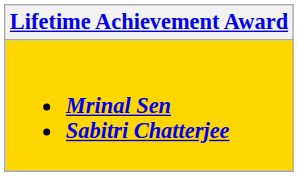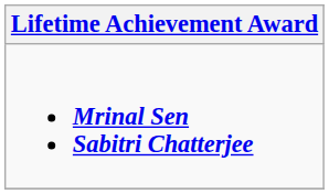Mrinal Sen Sabitri Chatterjee | column 1: gold background -> no background
